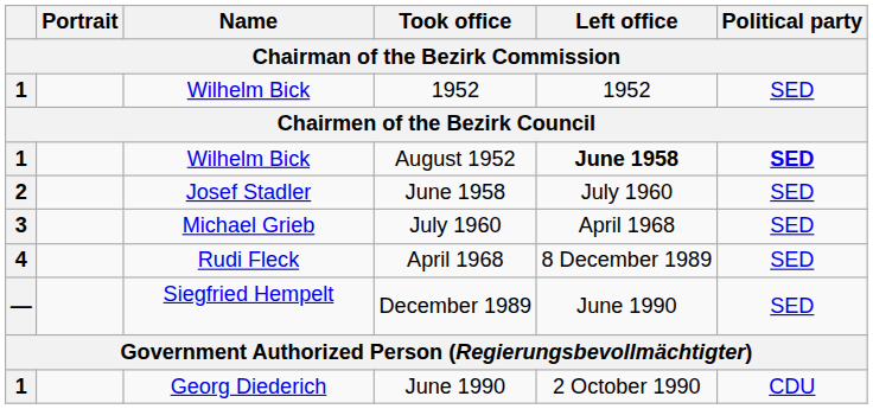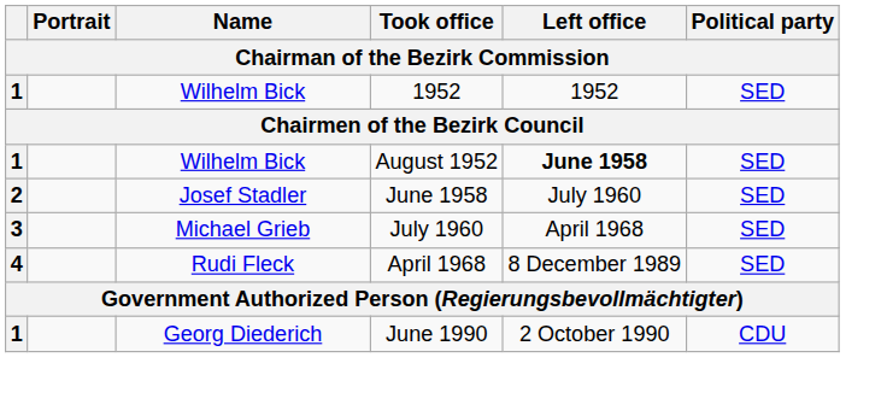August 1952 | Political party: bold -> normal
- row: — | Siegfried Hempelt | December 1989 | June 1990 | SED
